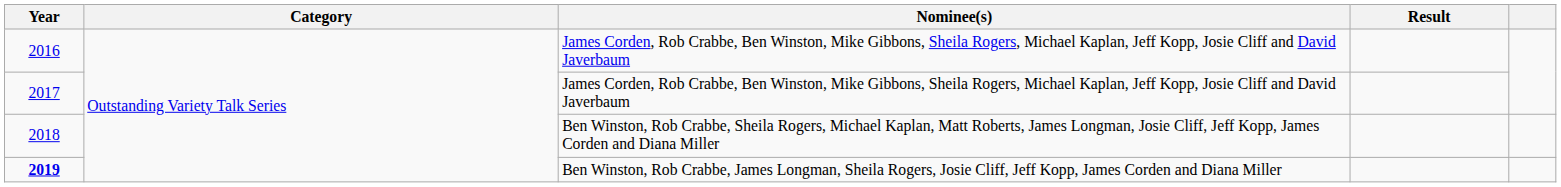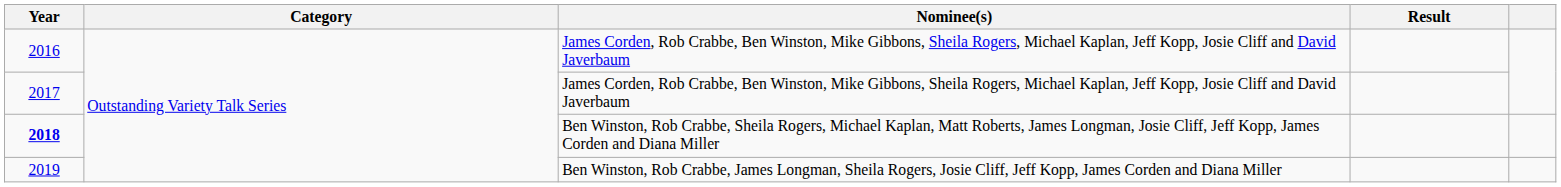2018 | Year: normal -> bold
2019 | Year: bold -> normal
